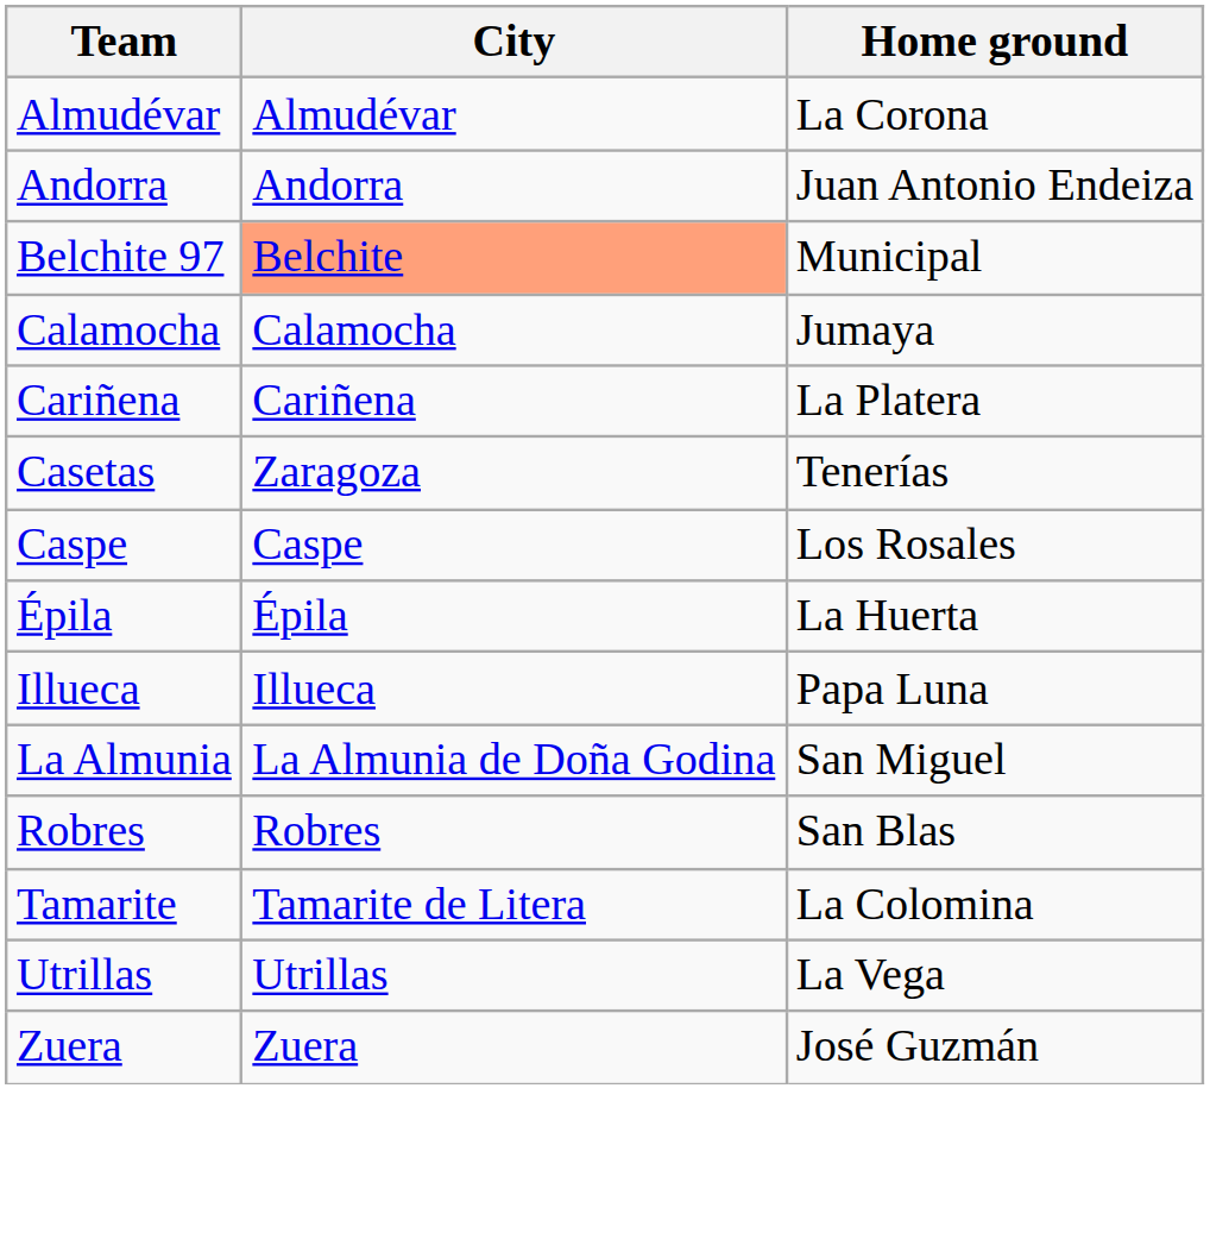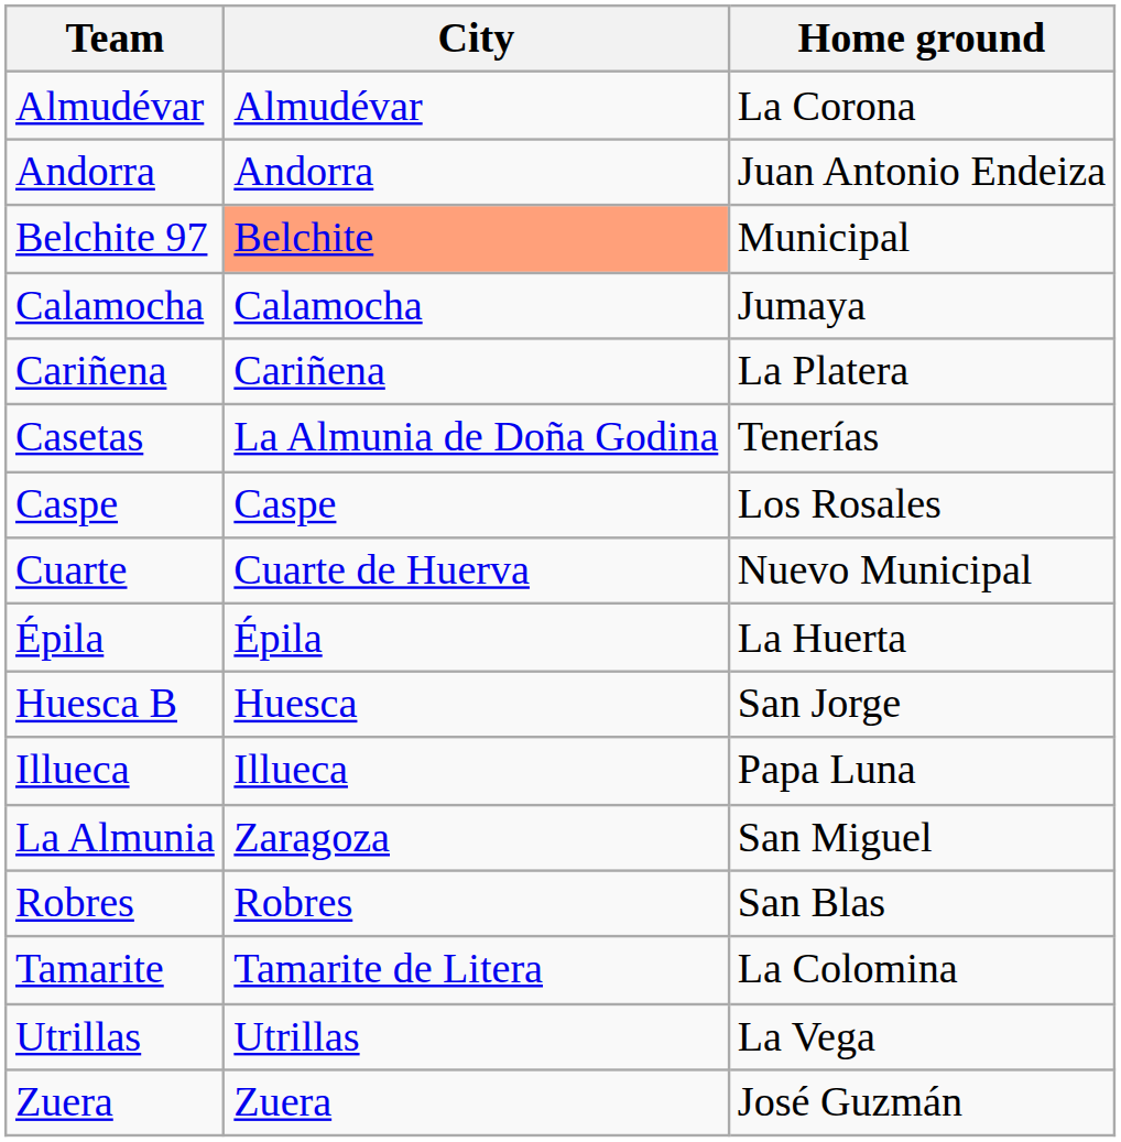Casetas | City: Zaragoza -> La Almunia de Doña Godina
+ row: Cuarte | Cuarte de Huerva | Nuevo Municipal
+ row: Huesca B | Huesca | San Jorge
La Almunia | City: La Almunia de Doña Godina -> Zaragoza
